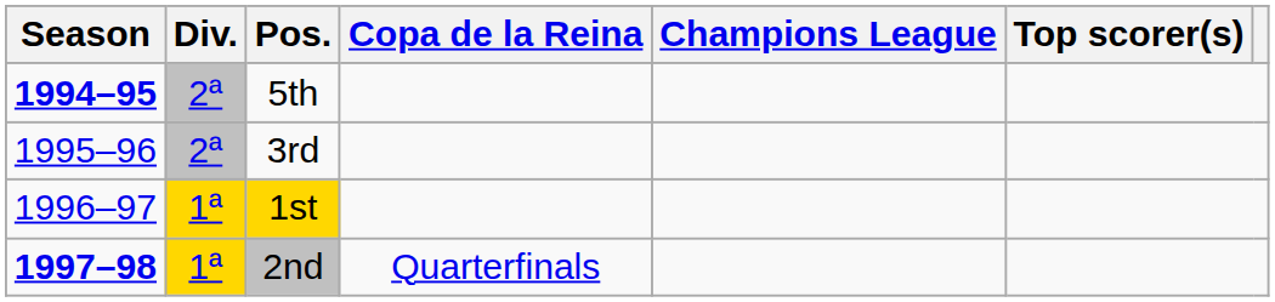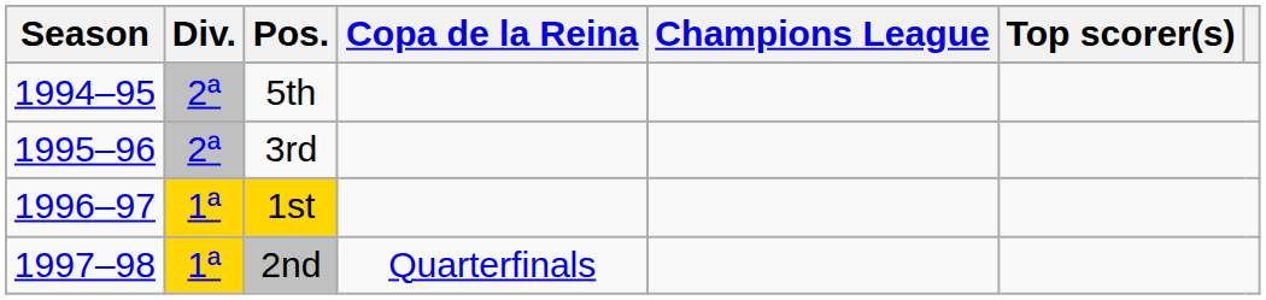5th | Season: bold -> normal
2nd | Season: bold -> normal
